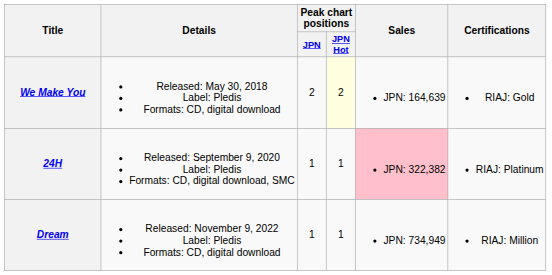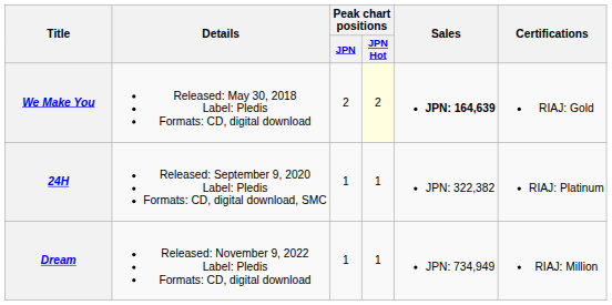We Make You | Sales: normal -> bold
24H | Sales: pink background -> no background
